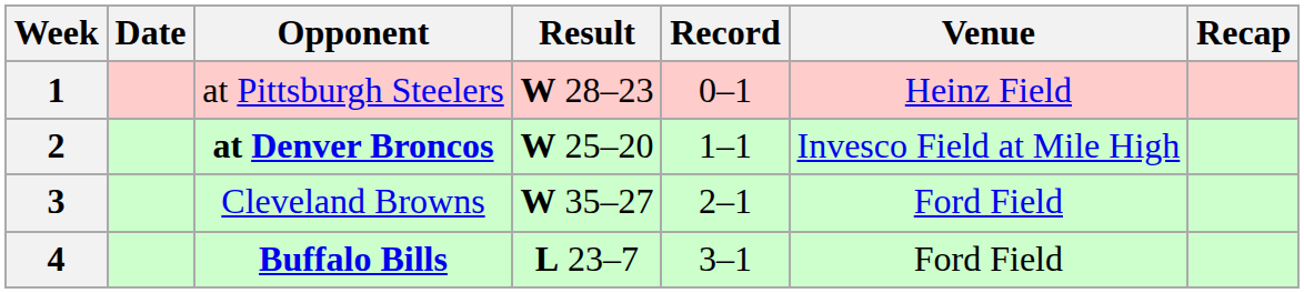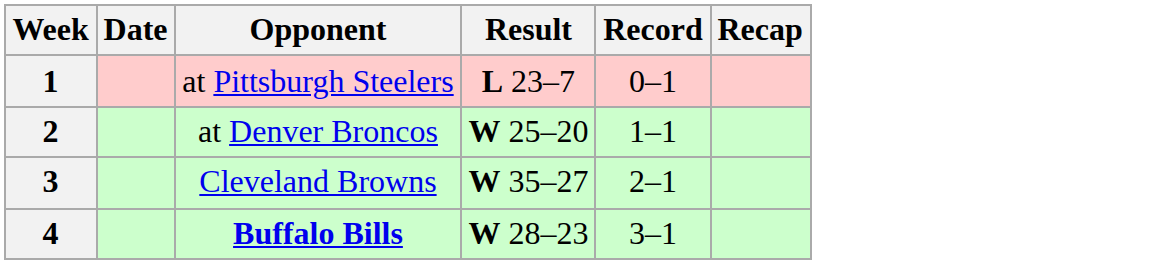- column: Venue | Heinz Field | Invesco Field at Mile High | Ford Field | Ford Field
1 | Result: W 28–23 -> L 23–7
2 | Opponent: bold -> normal
4 | Result: L 23–7 -> W 28–23
